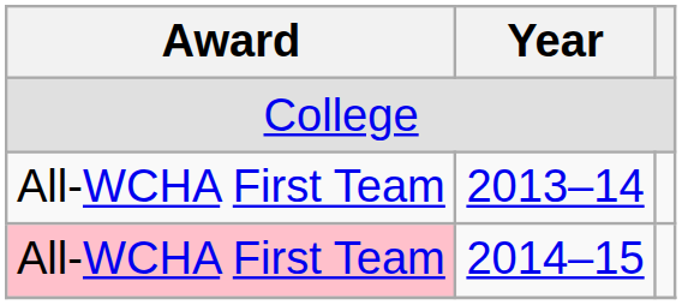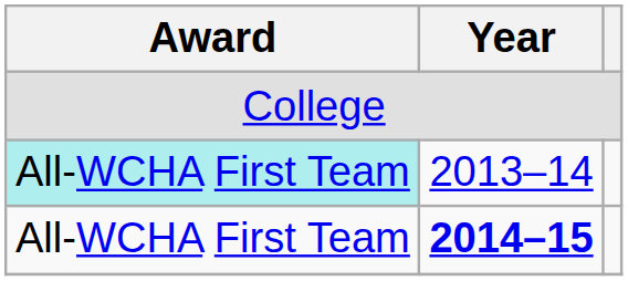2013–14 | Award: no background -> paleturquoise background
2014–15 | Award: pink background -> no background
2014–15 | Year: normal -> bold
